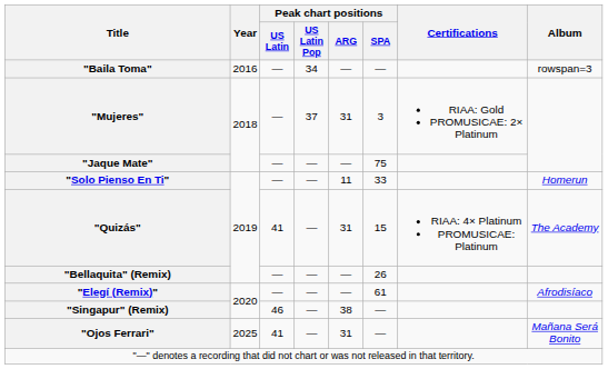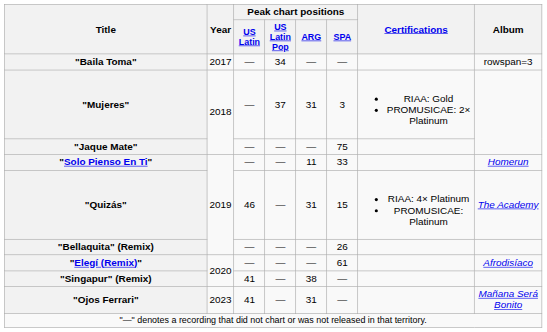"Baila Toma" | Year: 2016 -> 2017
"Quizás" | Peak chart positions / US Latin: 41 -> 46
"Singapur" (Remix) | Peak chart positions / US Latin: 46 -> 41
"Ojos Ferrari" | Year: 2025 -> 2023
